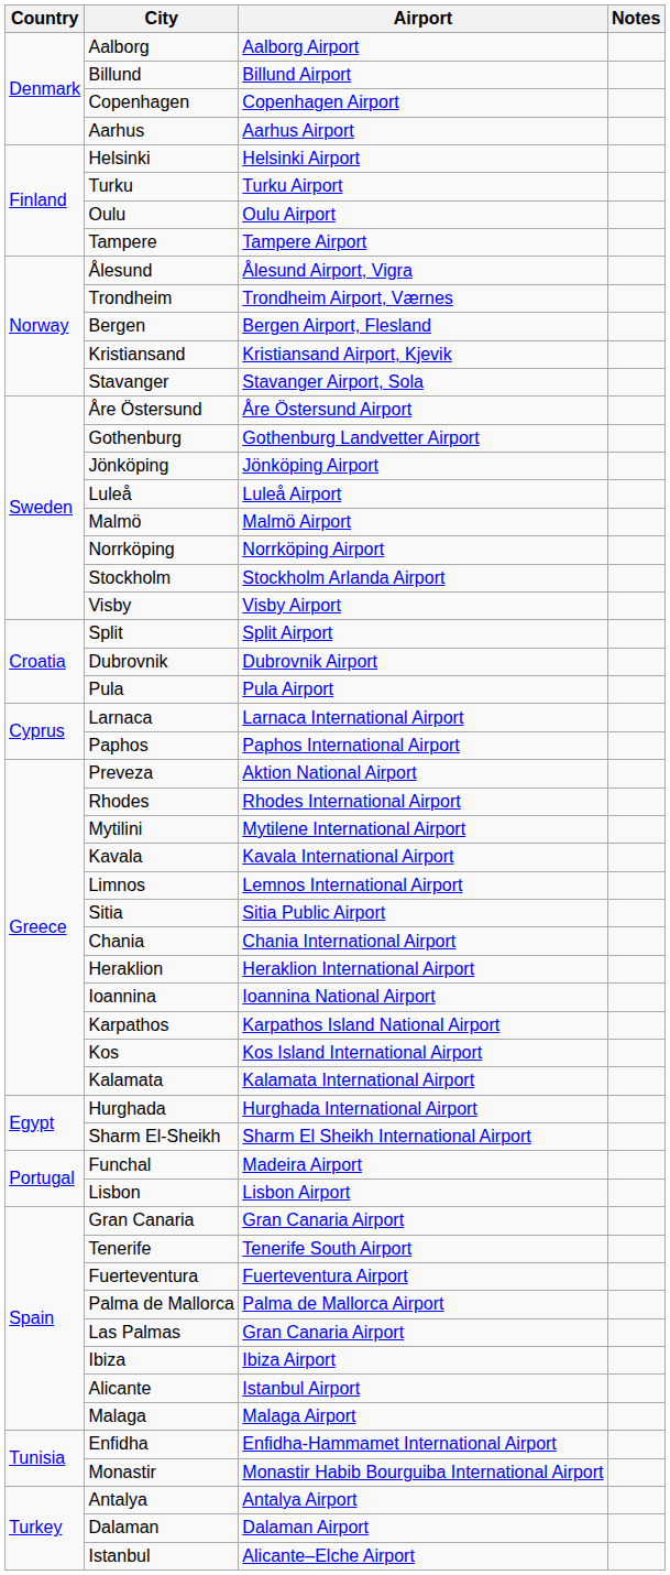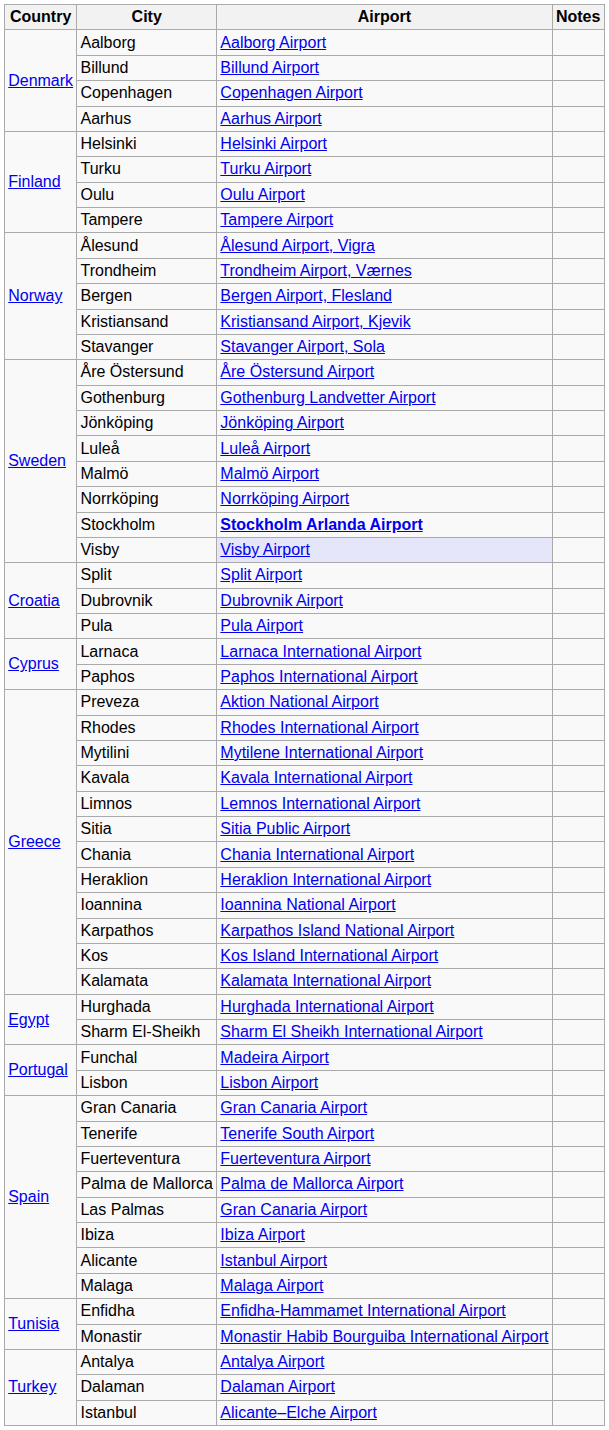Stockholm | Airport: normal -> bold
Visby | Airport: no background -> lavender background
